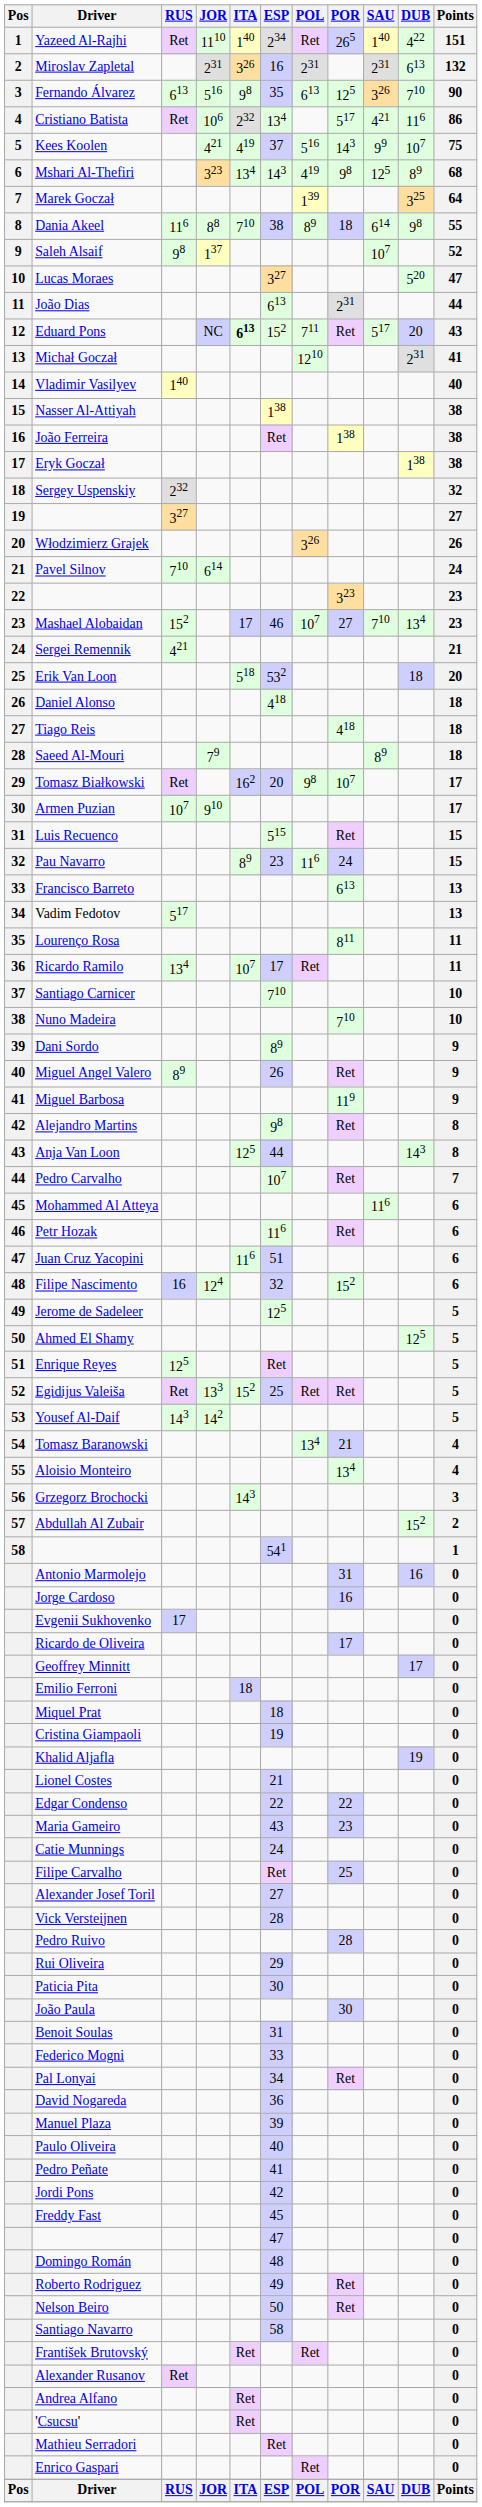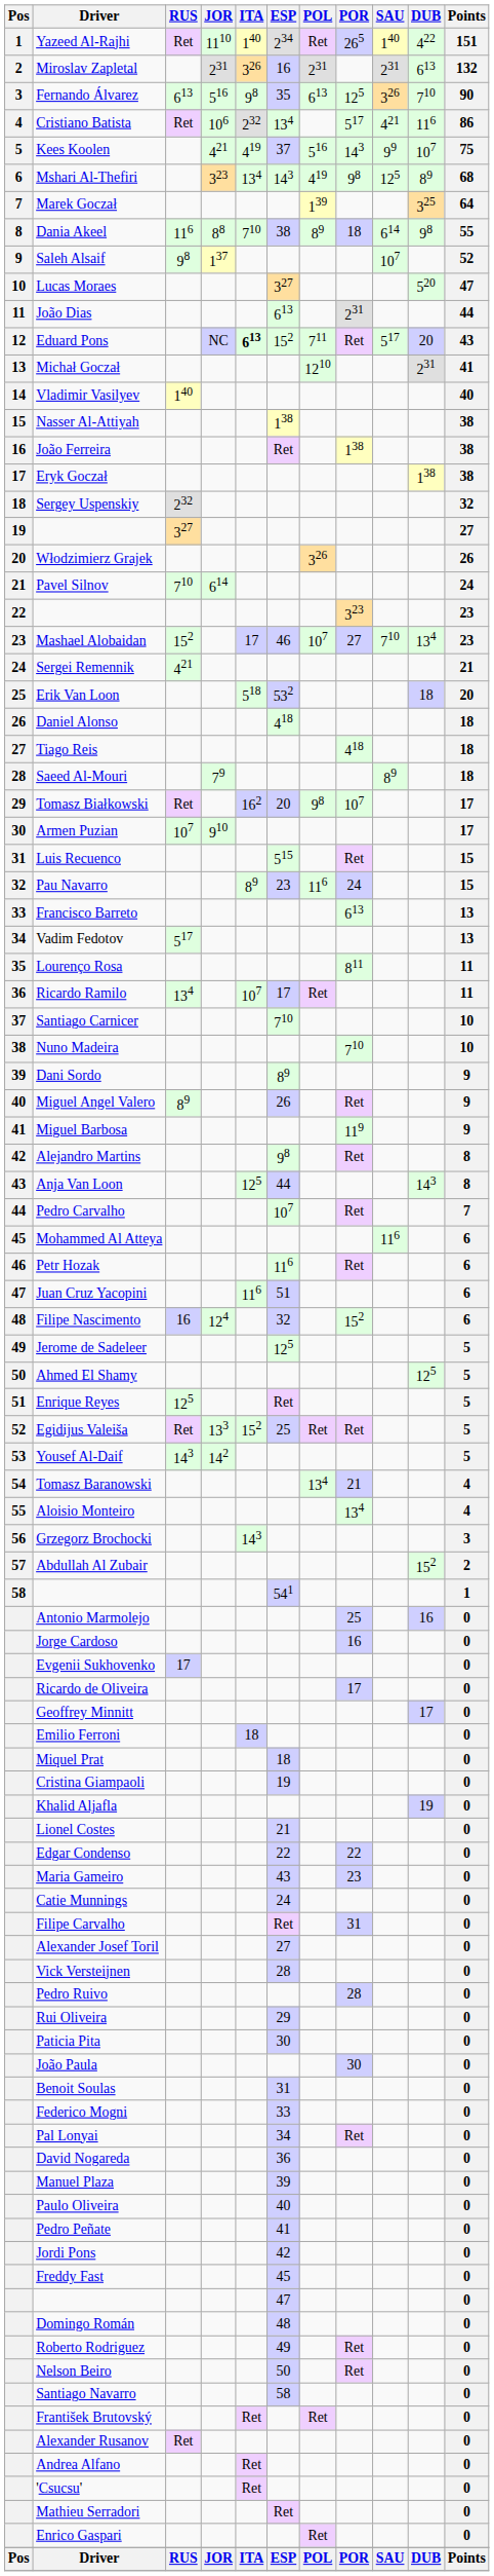Antonio Marmolejo | POR: 31 -> 25
Filipe Carvalho | POR: 25 -> 31
